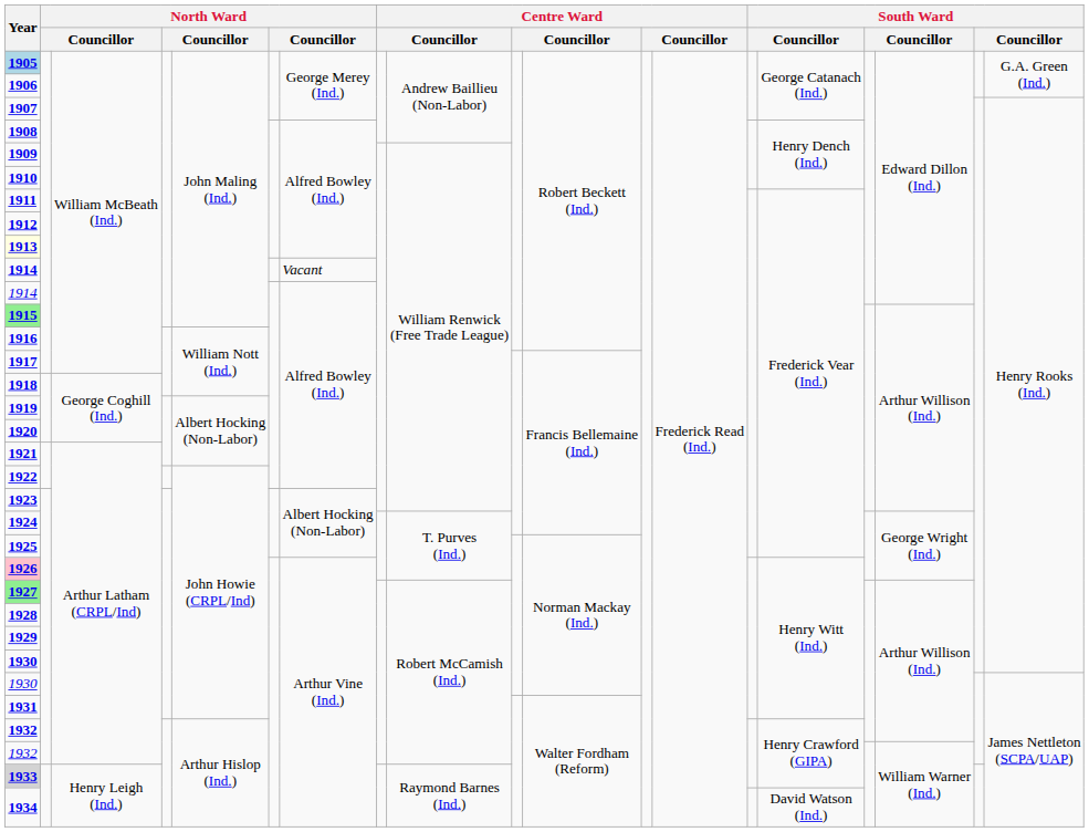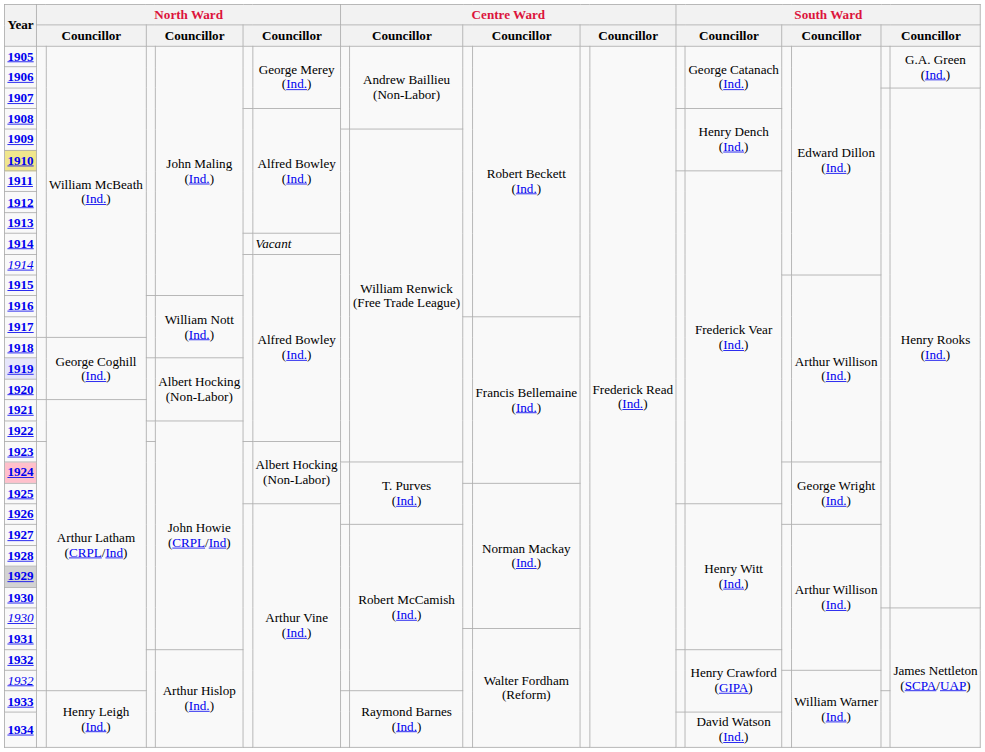1905 | Year: lightblue background -> no background
1910 | Year: no background -> khaki background
1913 | Year: lightyellow background -> no background
1915 | Year: lightgreen background -> no background
1919 | Year: no background -> lavender background
1924 | Year: no background -> pink background
1926 | Year: pink background -> no background
1927 | Year: lightgreen background -> no background
1929 | Year: no background -> lightgrey background
1933 | Year: lightgrey background -> no background
